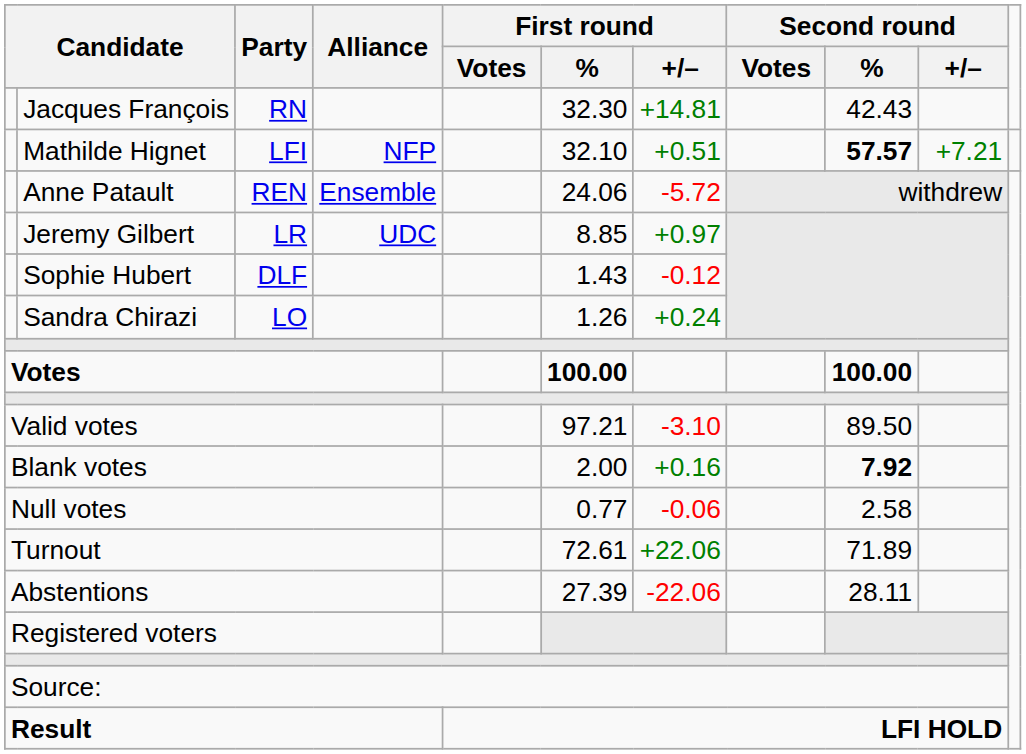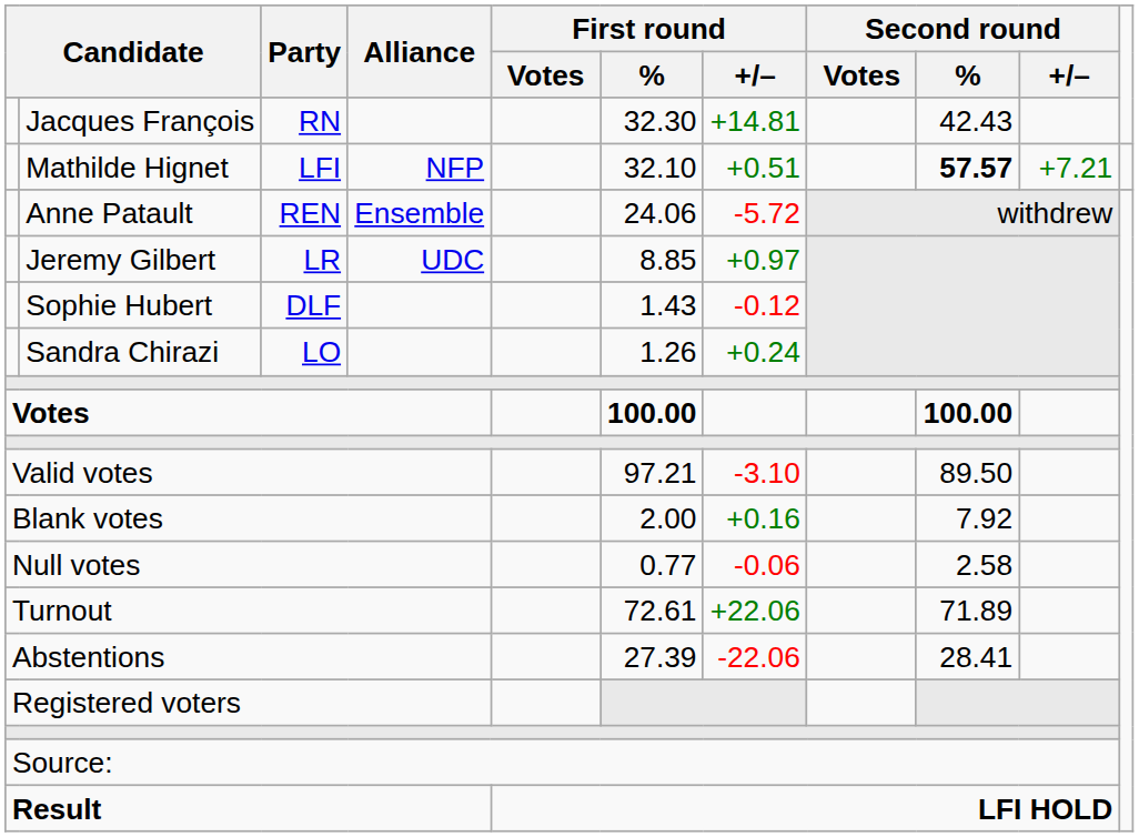Blank votes | Second round / %: bold -> normal
Abstentions | Second round / %: 28.11 -> 28.41
